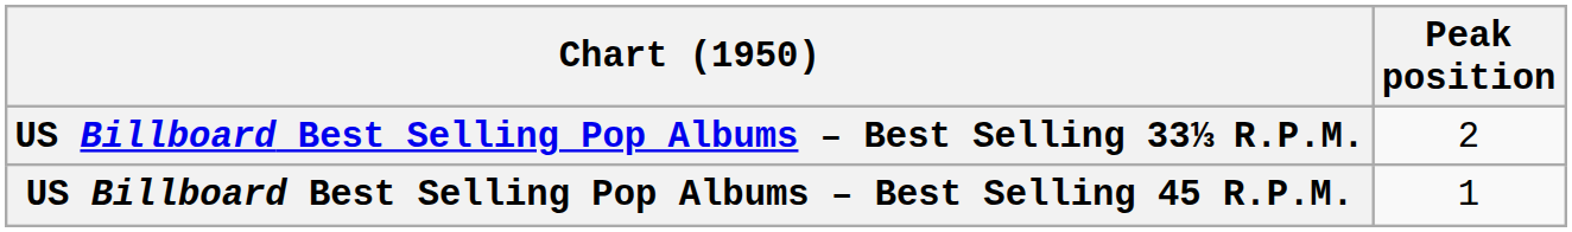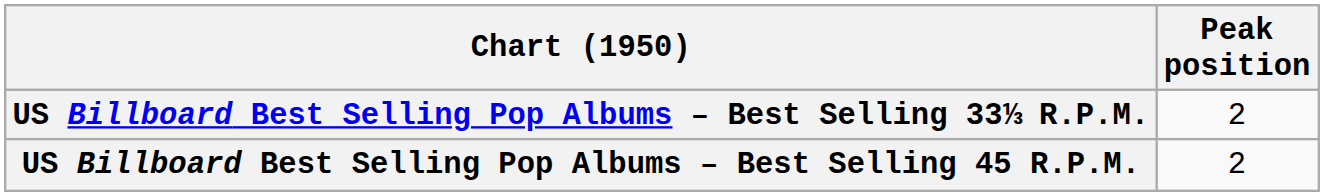row 3 | Peak position: 1 -> 2
